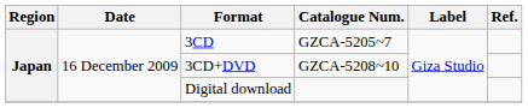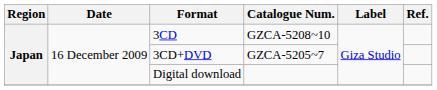3CD | Catalogue Num.: GZCA-5205~7 -> GZCA-5208~10
3CD+DVD | Catalogue Num.: GZCA-5208~10 -> GZCA-5205~7
